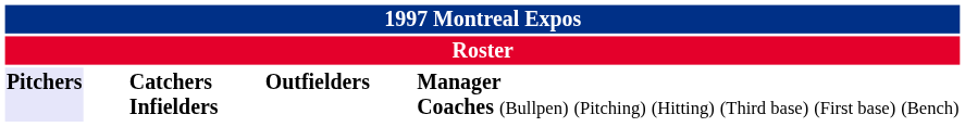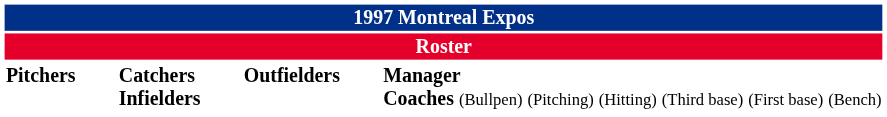Pitchers | column 1: lavender background -> no background
